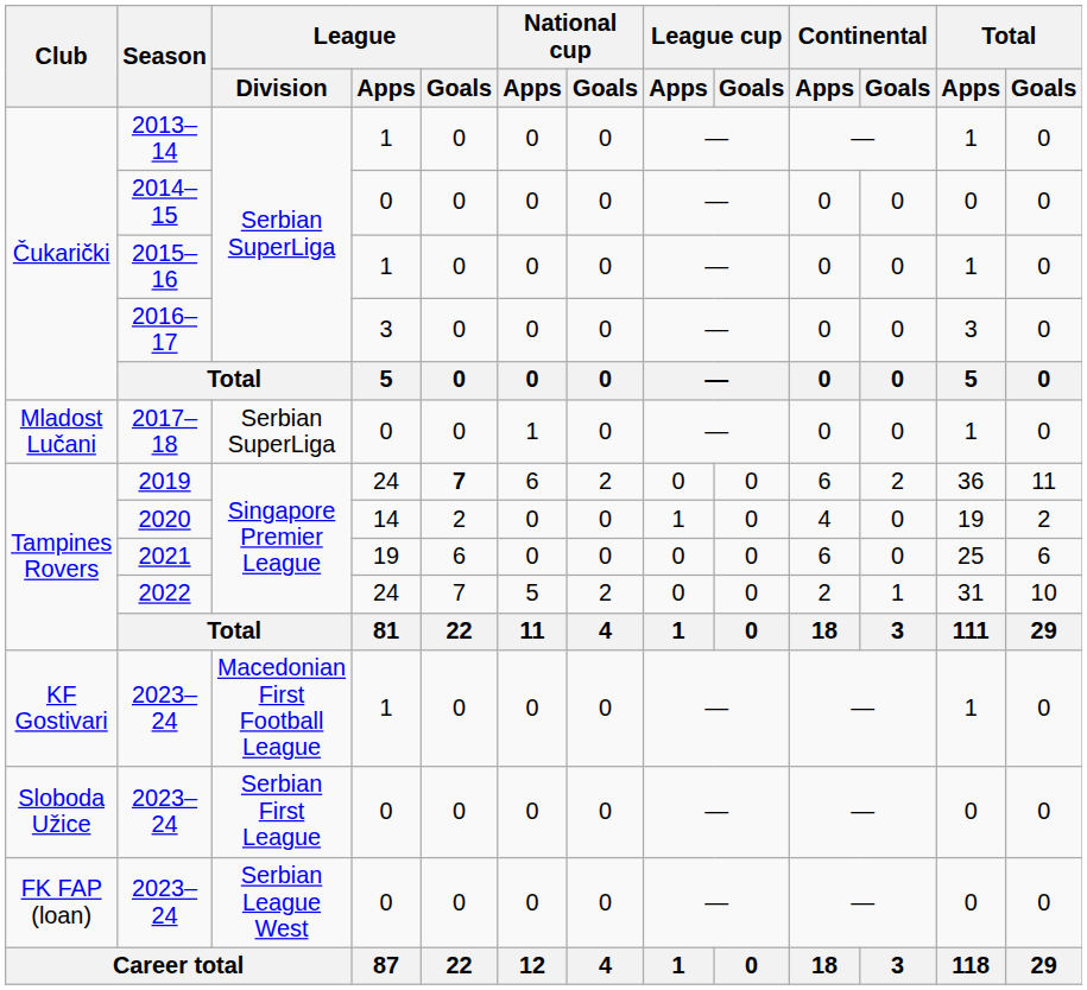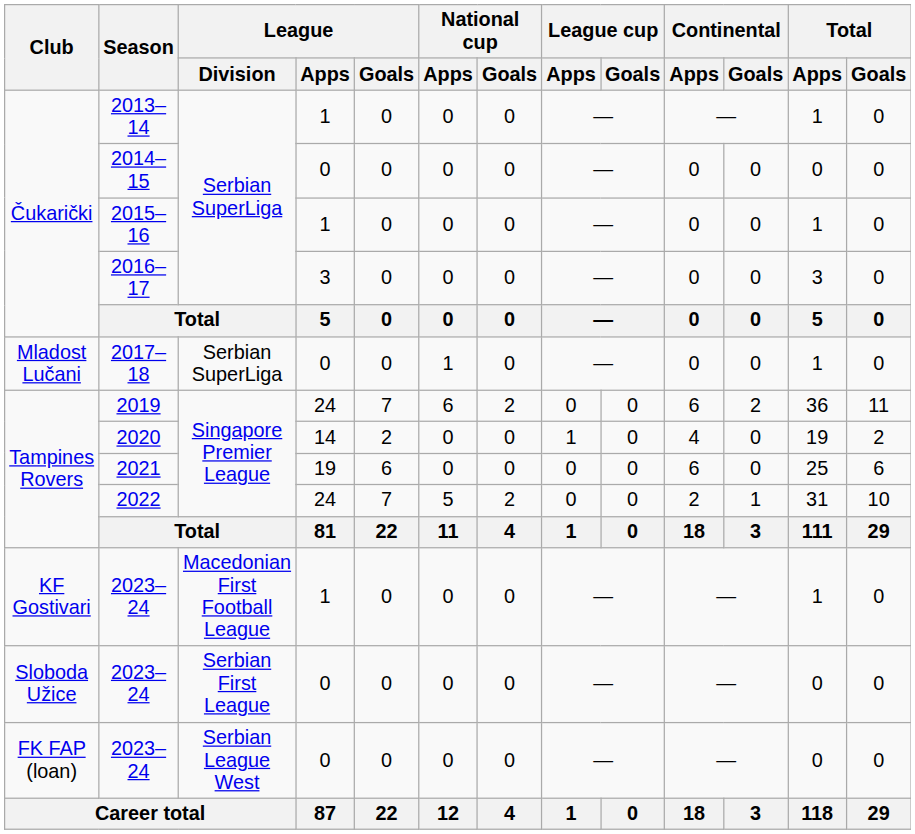2019 | League / Goals: bold -> normal
